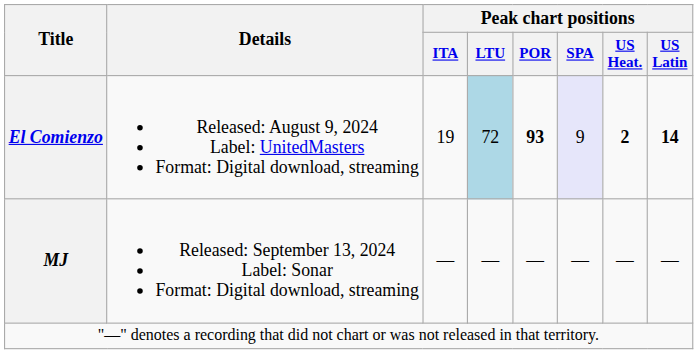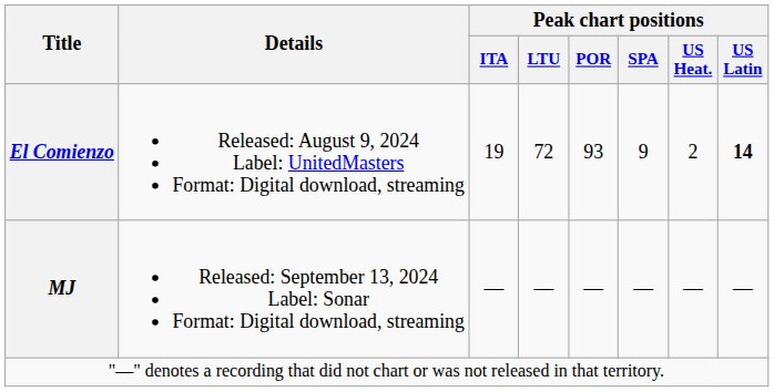El Comienzo | Peak chart positions / LTU: lightblue background -> no background
El Comienzo | Peak chart positions / POR: bold -> normal
El Comienzo | Peak chart positions / SPA: lavender background -> no background
El Comienzo | Peak chart positions / US Heat.: bold -> normal
